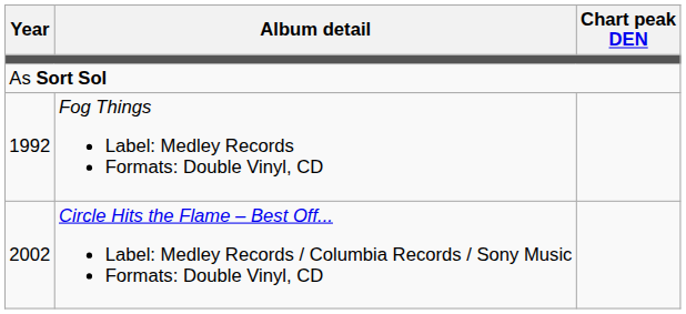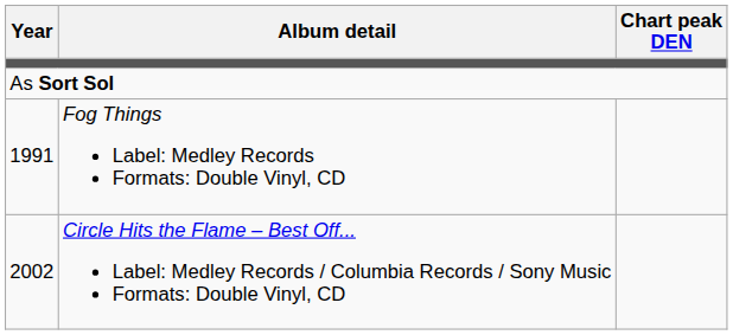Fog Things Label: Medley Records Formats: Double Vinyl, CD | Year: 1992 -> 1991
